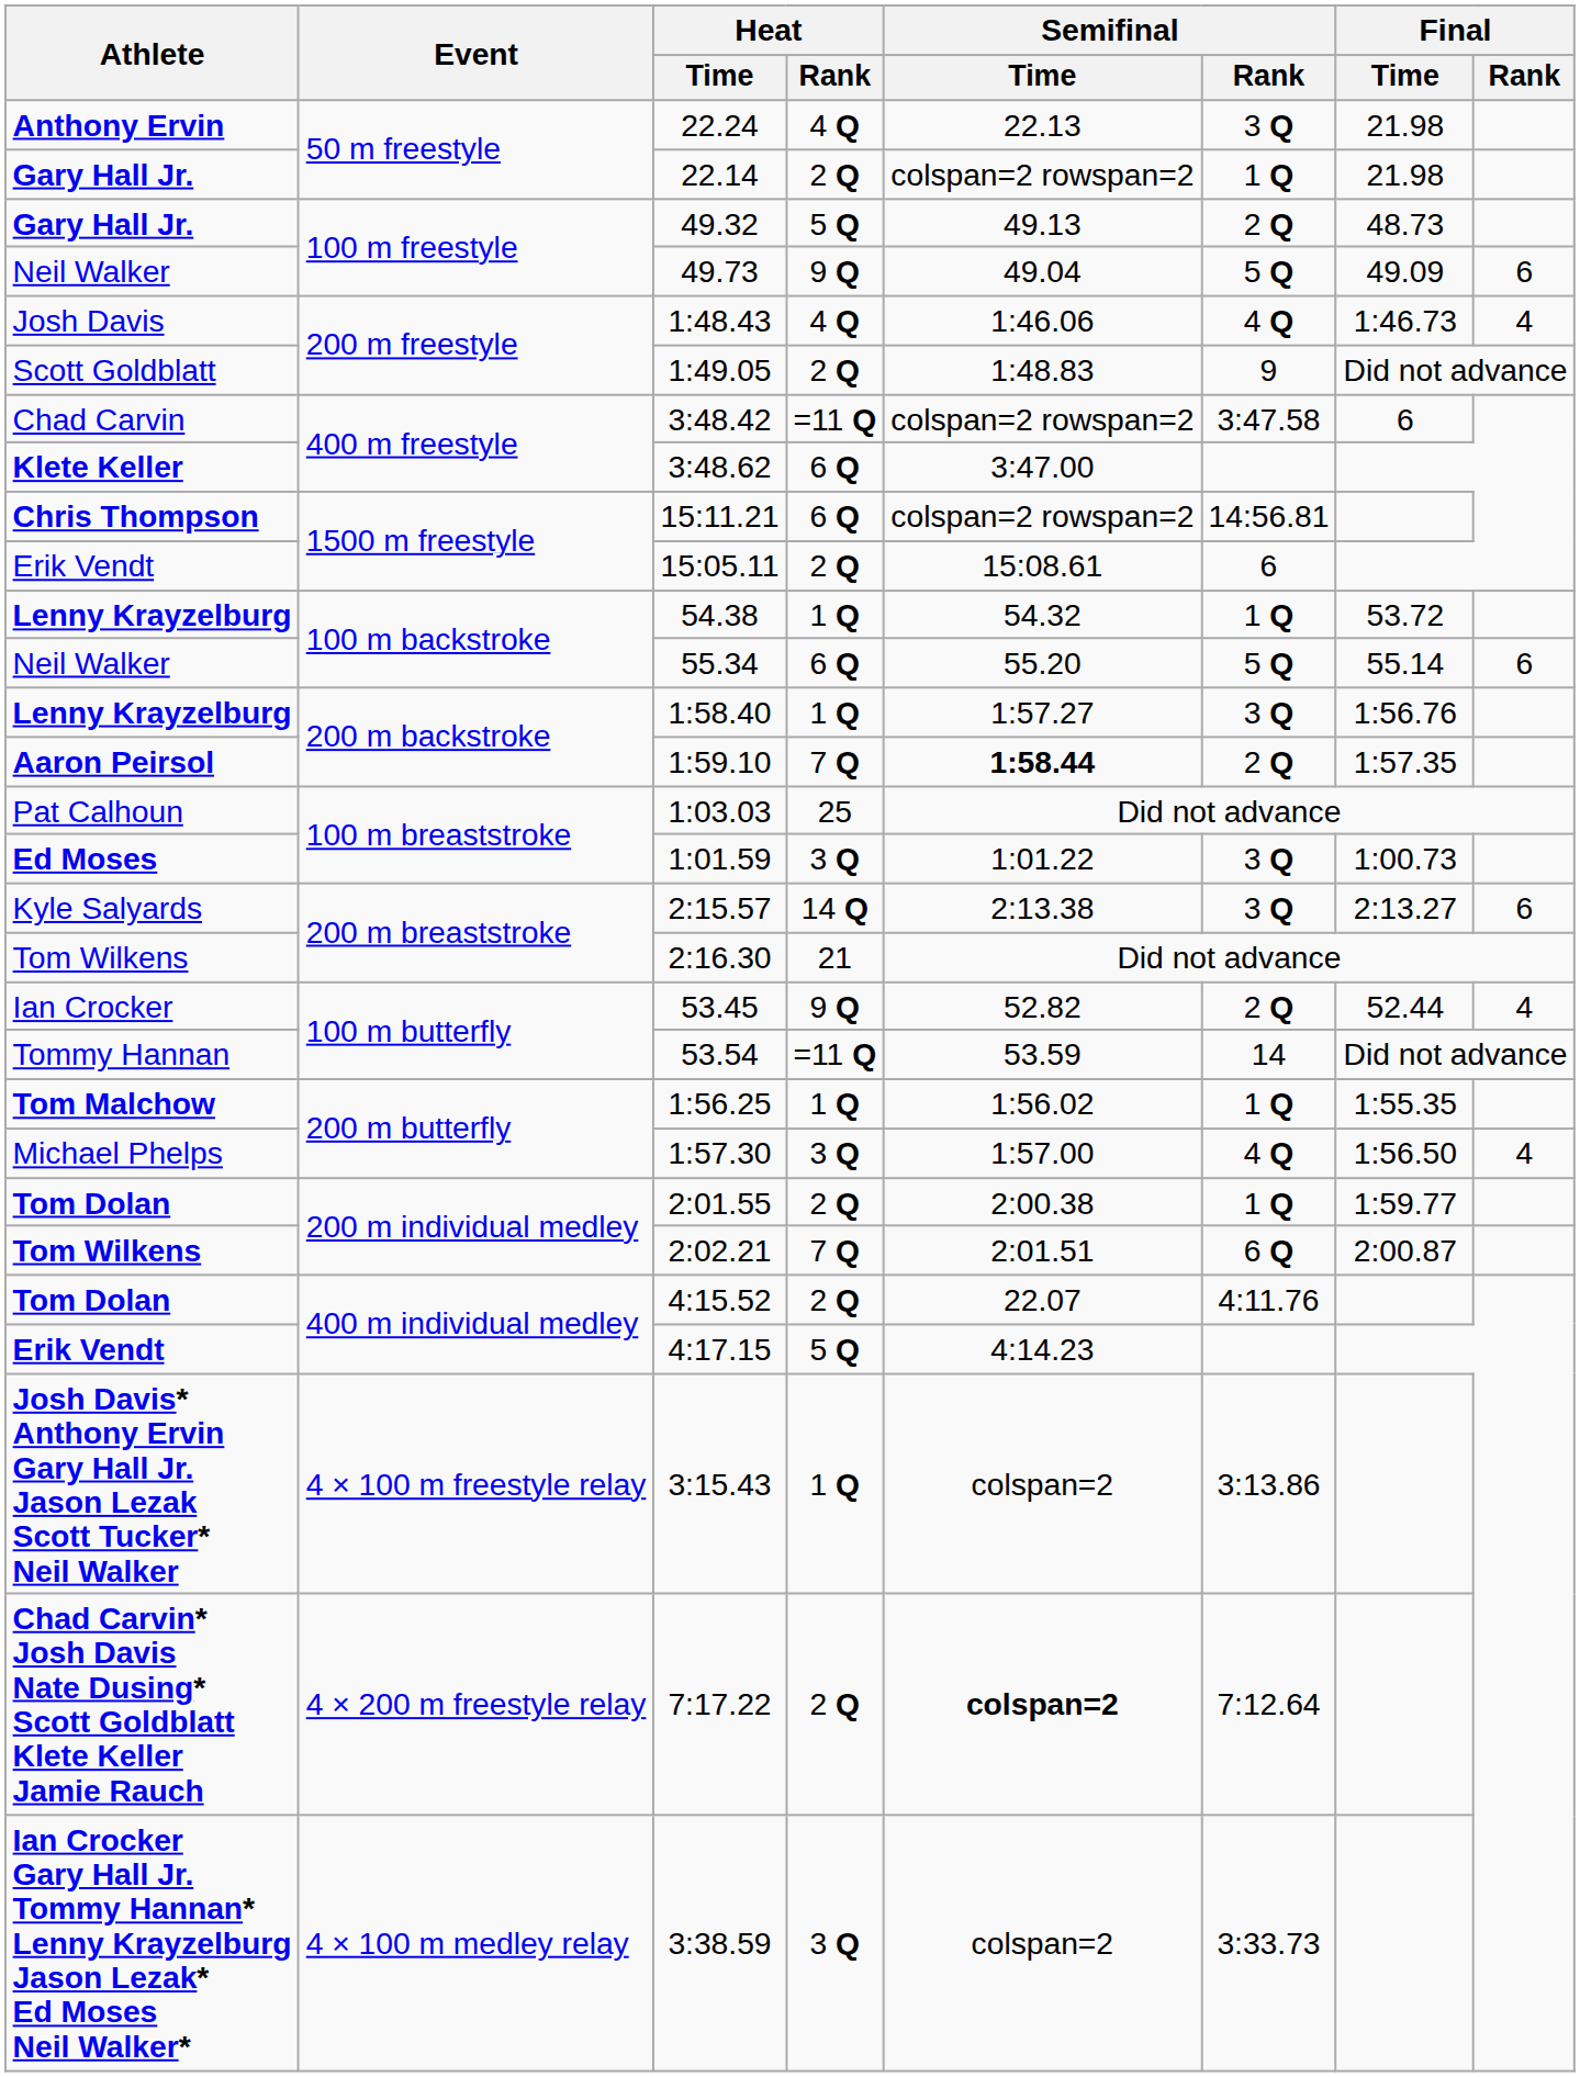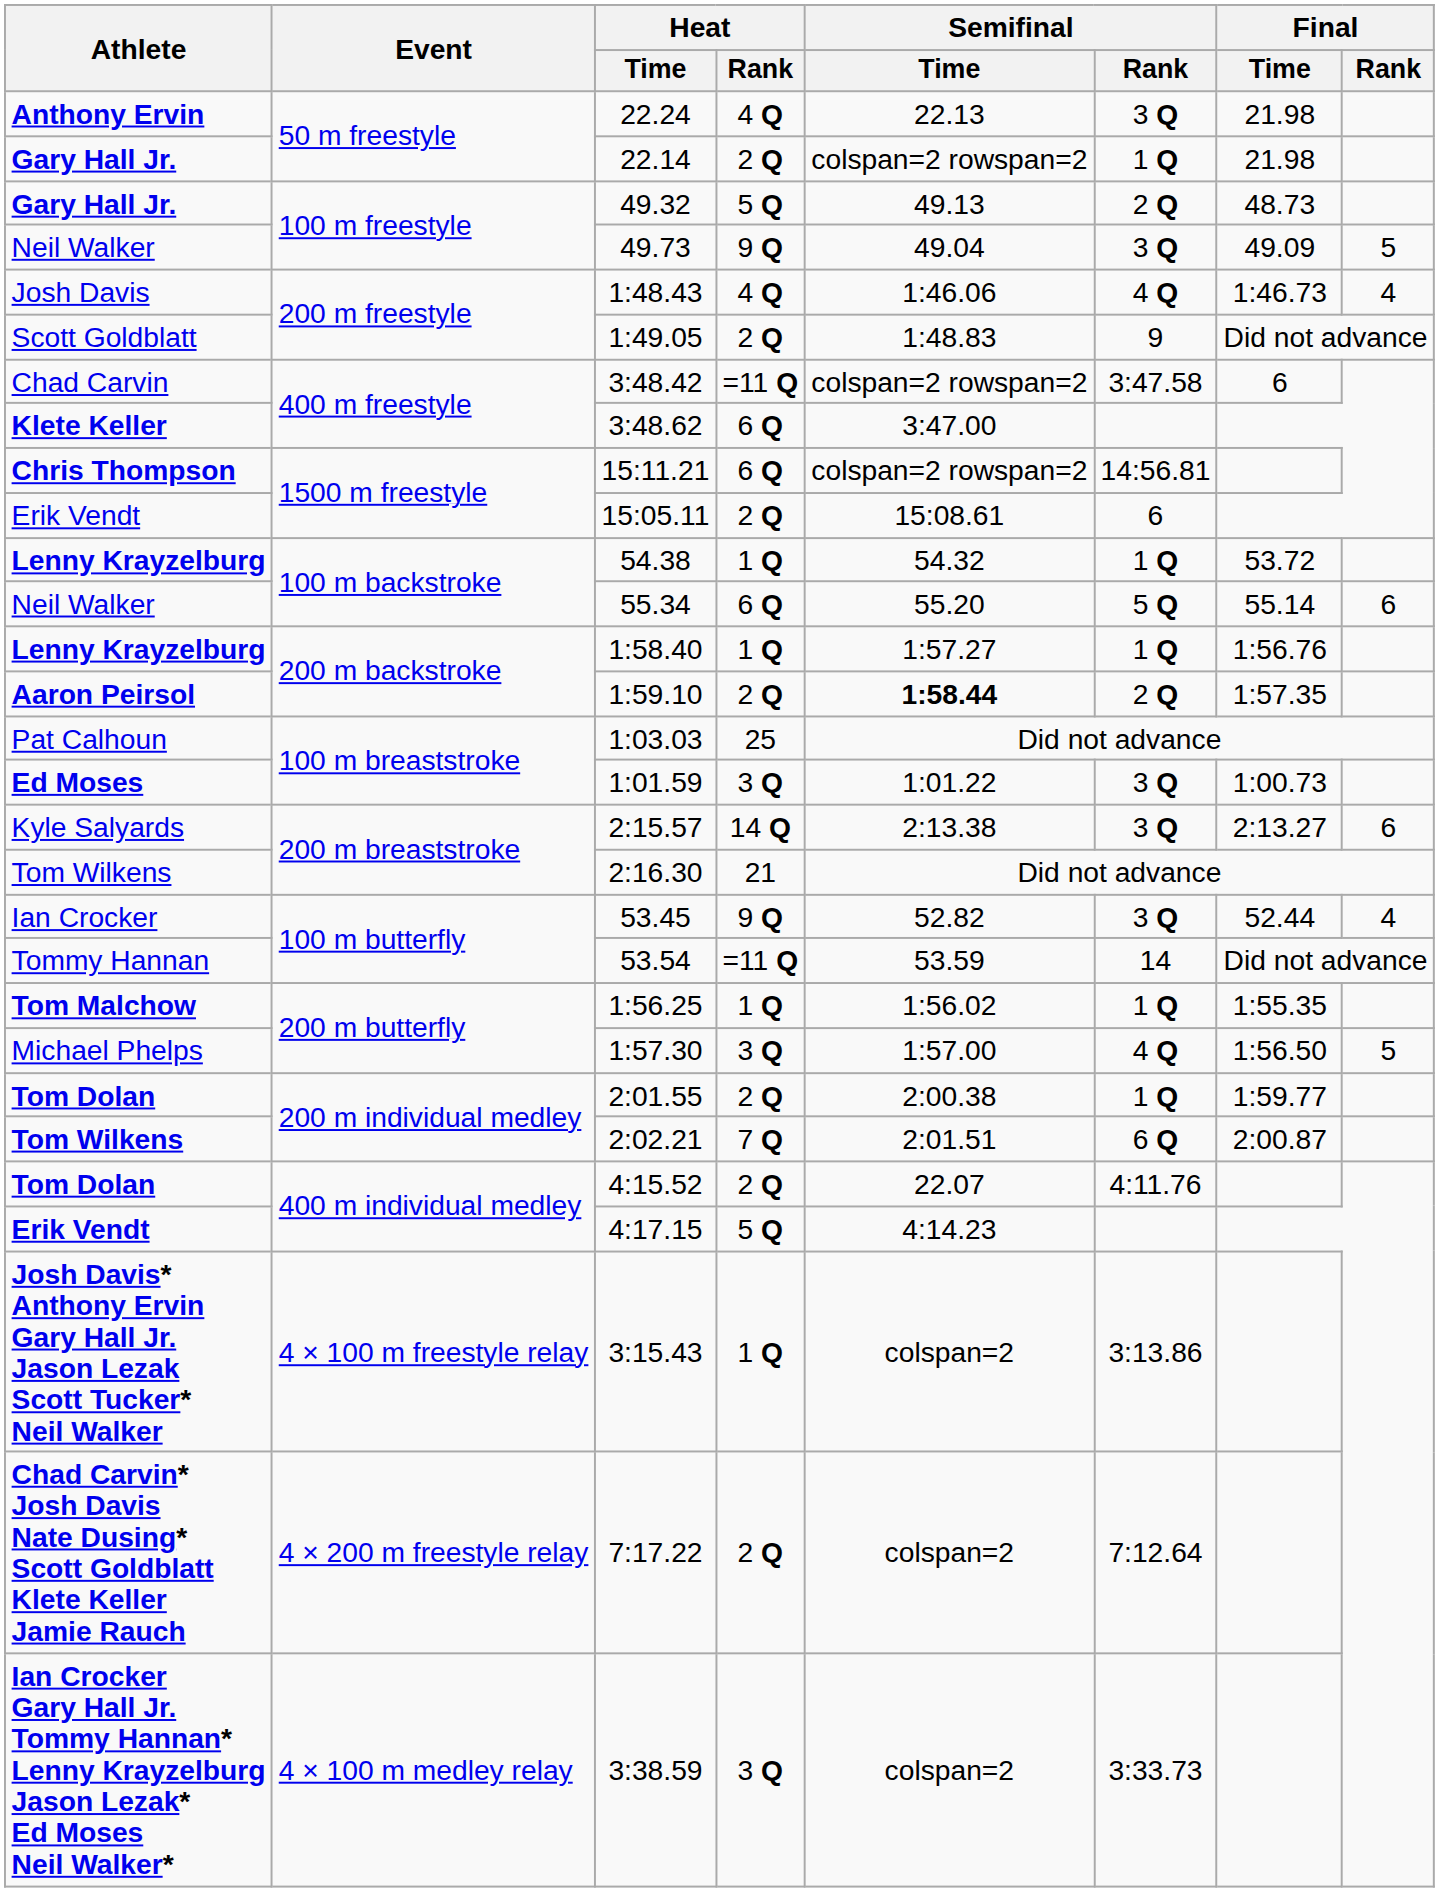49.73 | Semifinal / Rank: 5 Q -> 3 Q
49.73 | Final / Rank: 6 -> 5
1:58.40 | Semifinal / Rank: 3 Q -> 1 Q
1:59.10 | Heat / Rank: 7 Q -> 2 Q
53.45 | Semifinal / Rank: 2 Q -> 3 Q
1:57.30 | Final / Rank: 4 -> 5
7:17.22 | Semifinal / Time: bold -> normal
